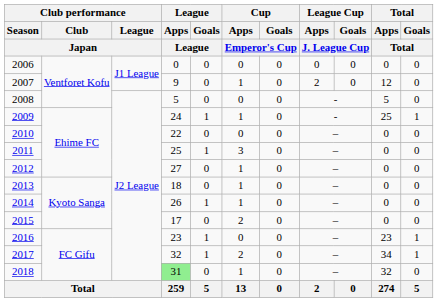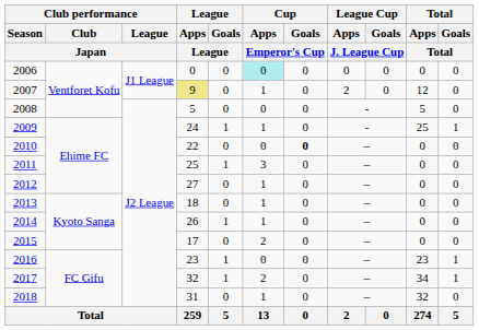2006 | Cup / Apps / Emperor's Cup: no background -> paleturquoise background
2007 | League / Apps / League: no background -> khaki background
2010 | Cup / Goals / Emperor's Cup: normal -> bold
2018 | League / Apps / League: lightgreen background -> no background
